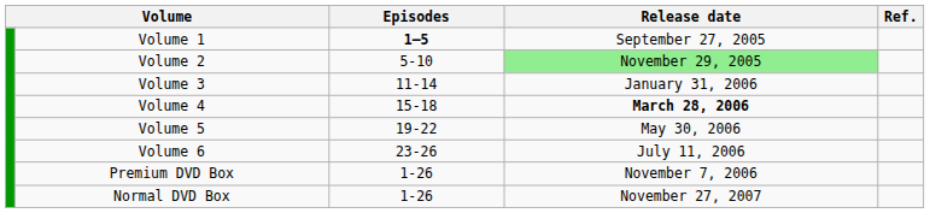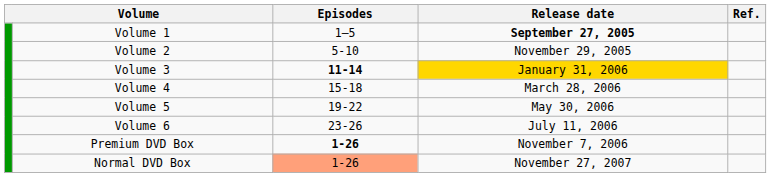Volume 1 | Episodes: bold -> normal
Volume 1 | Release date: normal -> bold
Volume 2 | Release date: lightgreen background -> no background
Volume 3 | Episodes: normal -> bold
Volume 3 | Release date: no background -> gold background
Volume 4 | Release date: bold -> normal
Premium DVD Box | Episodes: normal -> bold
Normal DVD Box | Episodes: no background -> lightsalmon background
